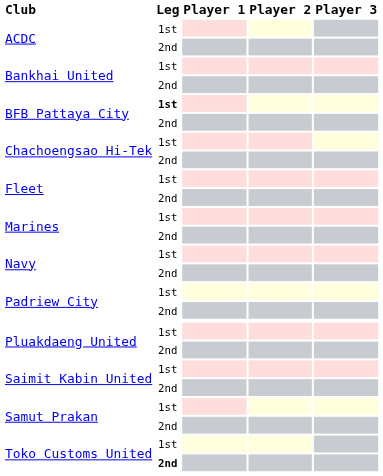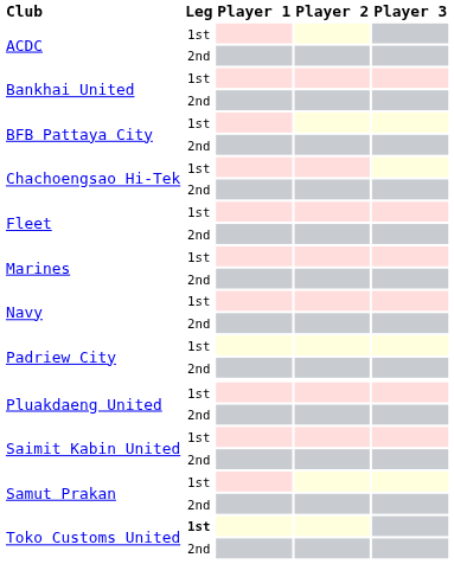BFB Pattaya City / 1st | Leg: bold -> normal
Toko Customs United / 1st | Leg: normal -> bold
Toko Customs United / 2nd | Leg: bold -> normal
